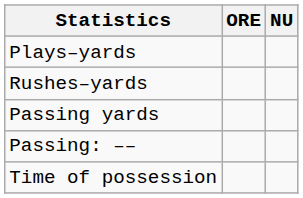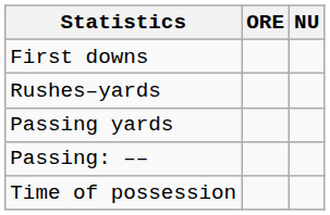+ row: First downs
- row: Plays–yards
